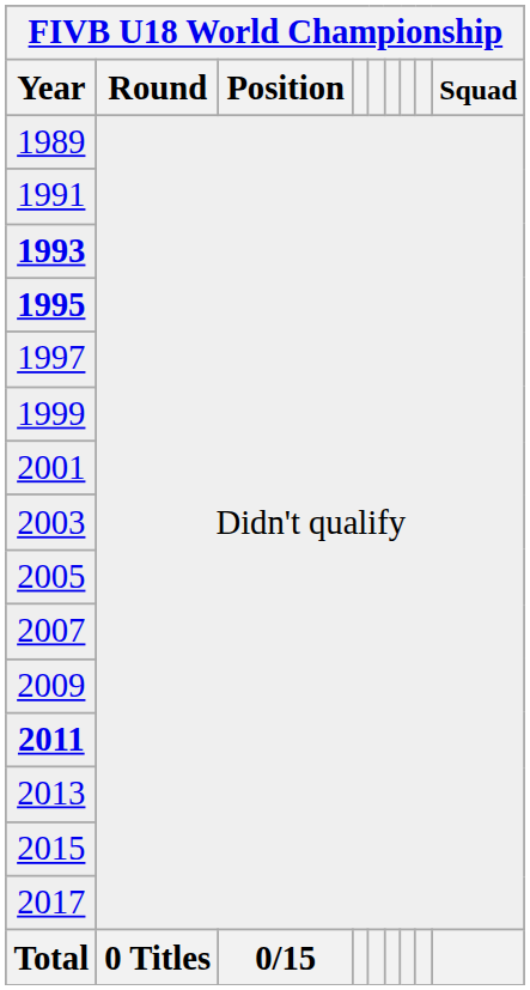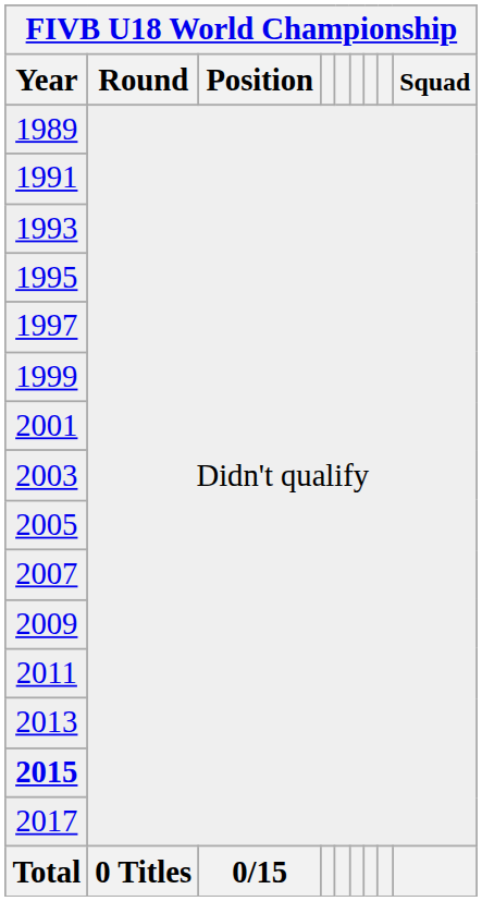1993 | FIVB U18 World Championship / Year: bold -> normal
1995 | FIVB U18 World Championship / Year: bold -> normal
2011 | FIVB U18 World Championship / Year: bold -> normal
2015 | FIVB U18 World Championship / Year: normal -> bold
